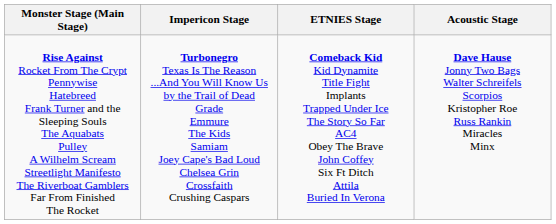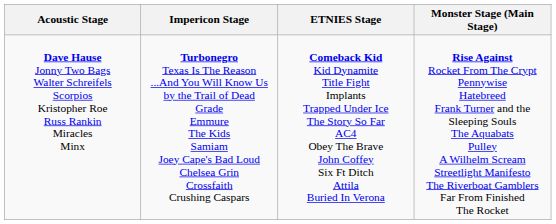columns swapped: Monster Stage (Main Stage) <-> Acoustic Stage
